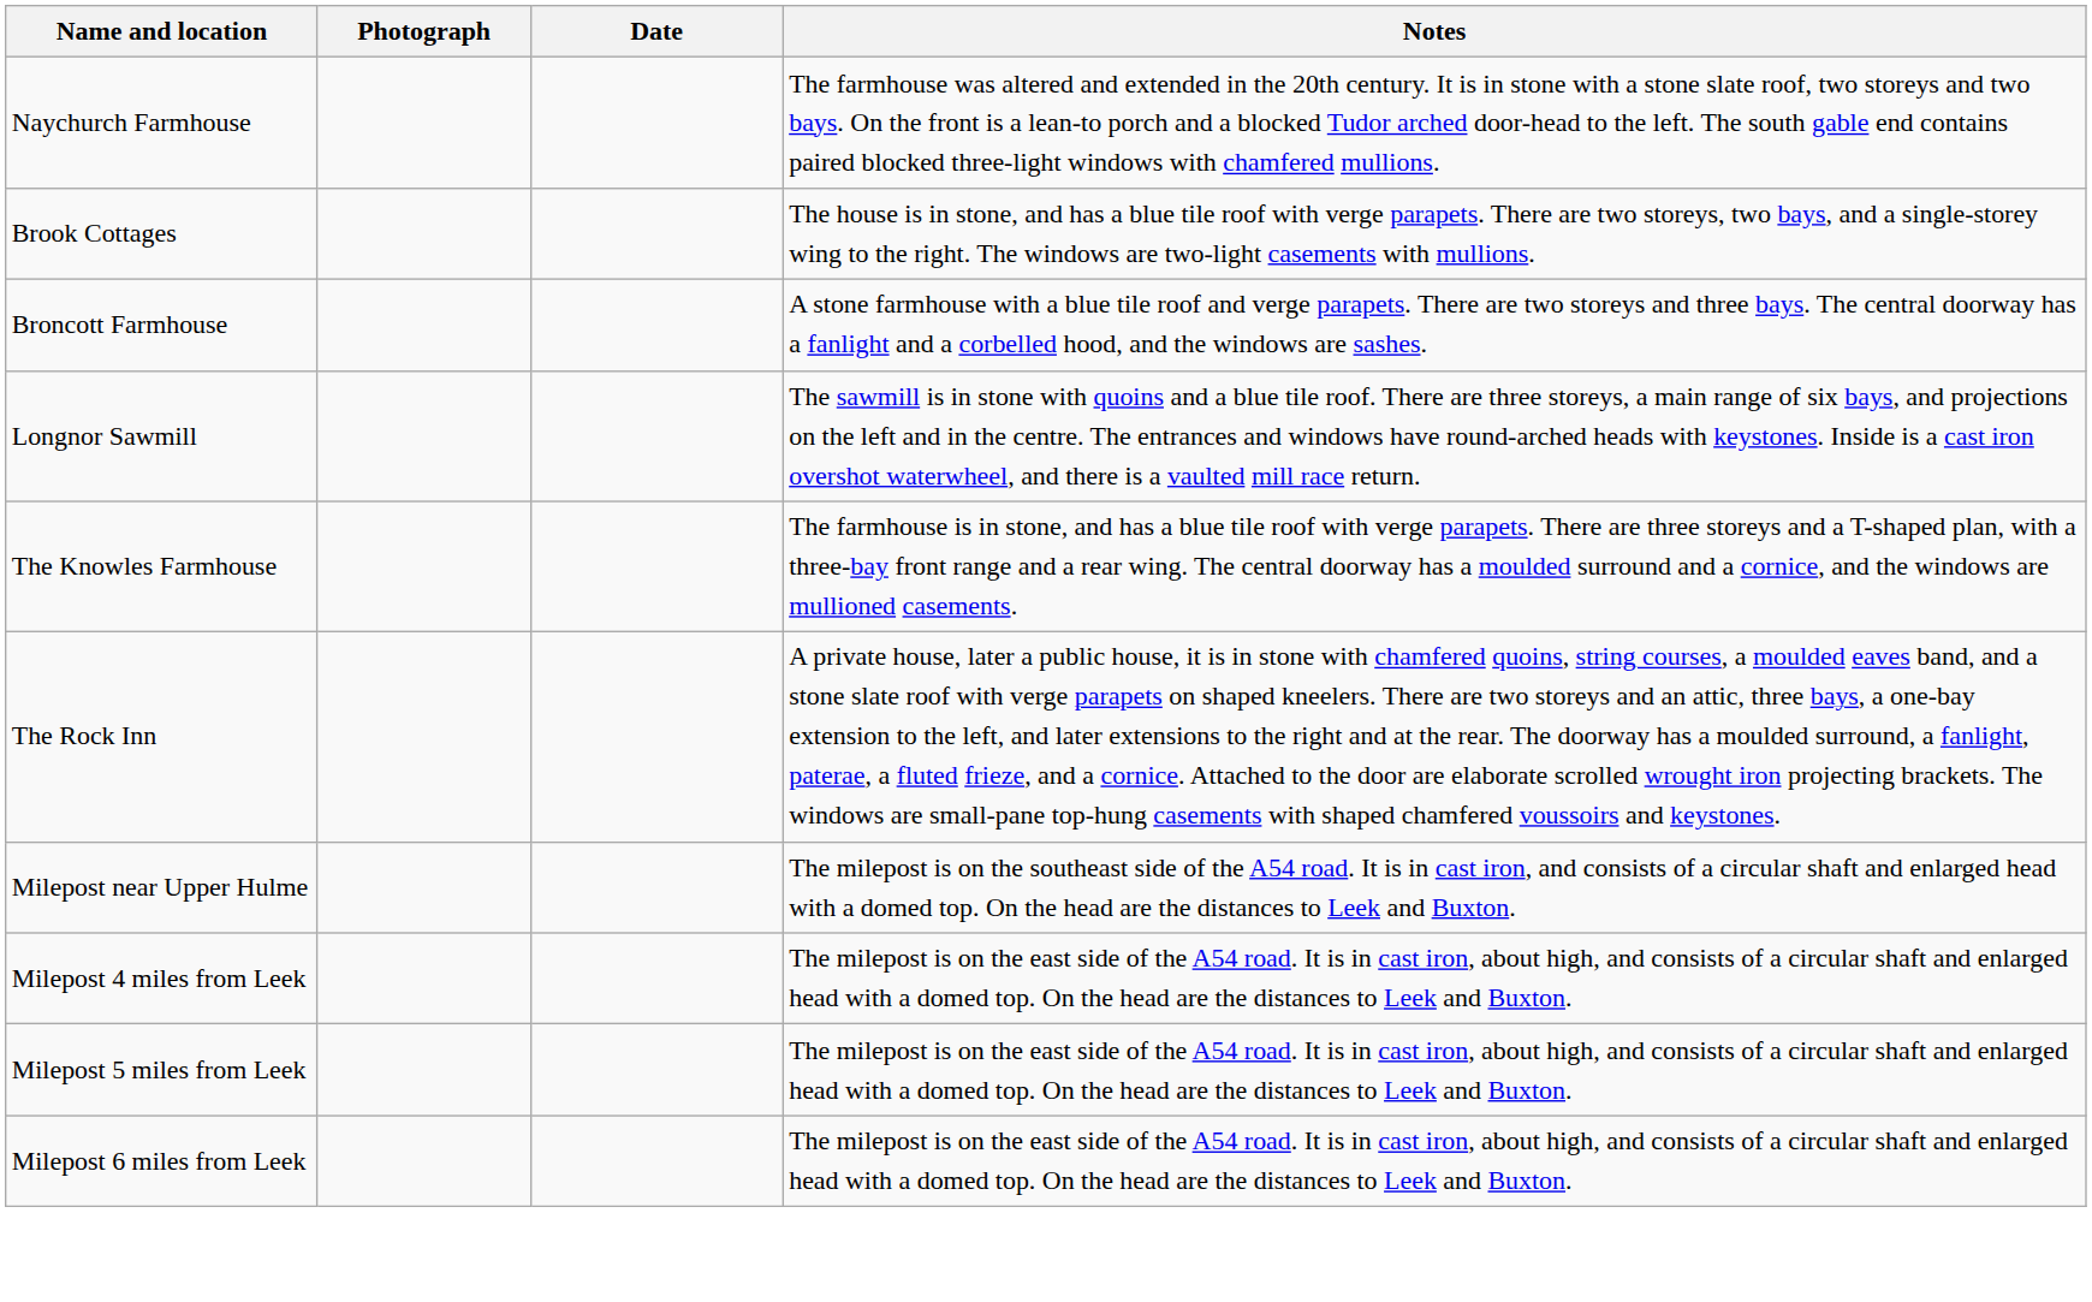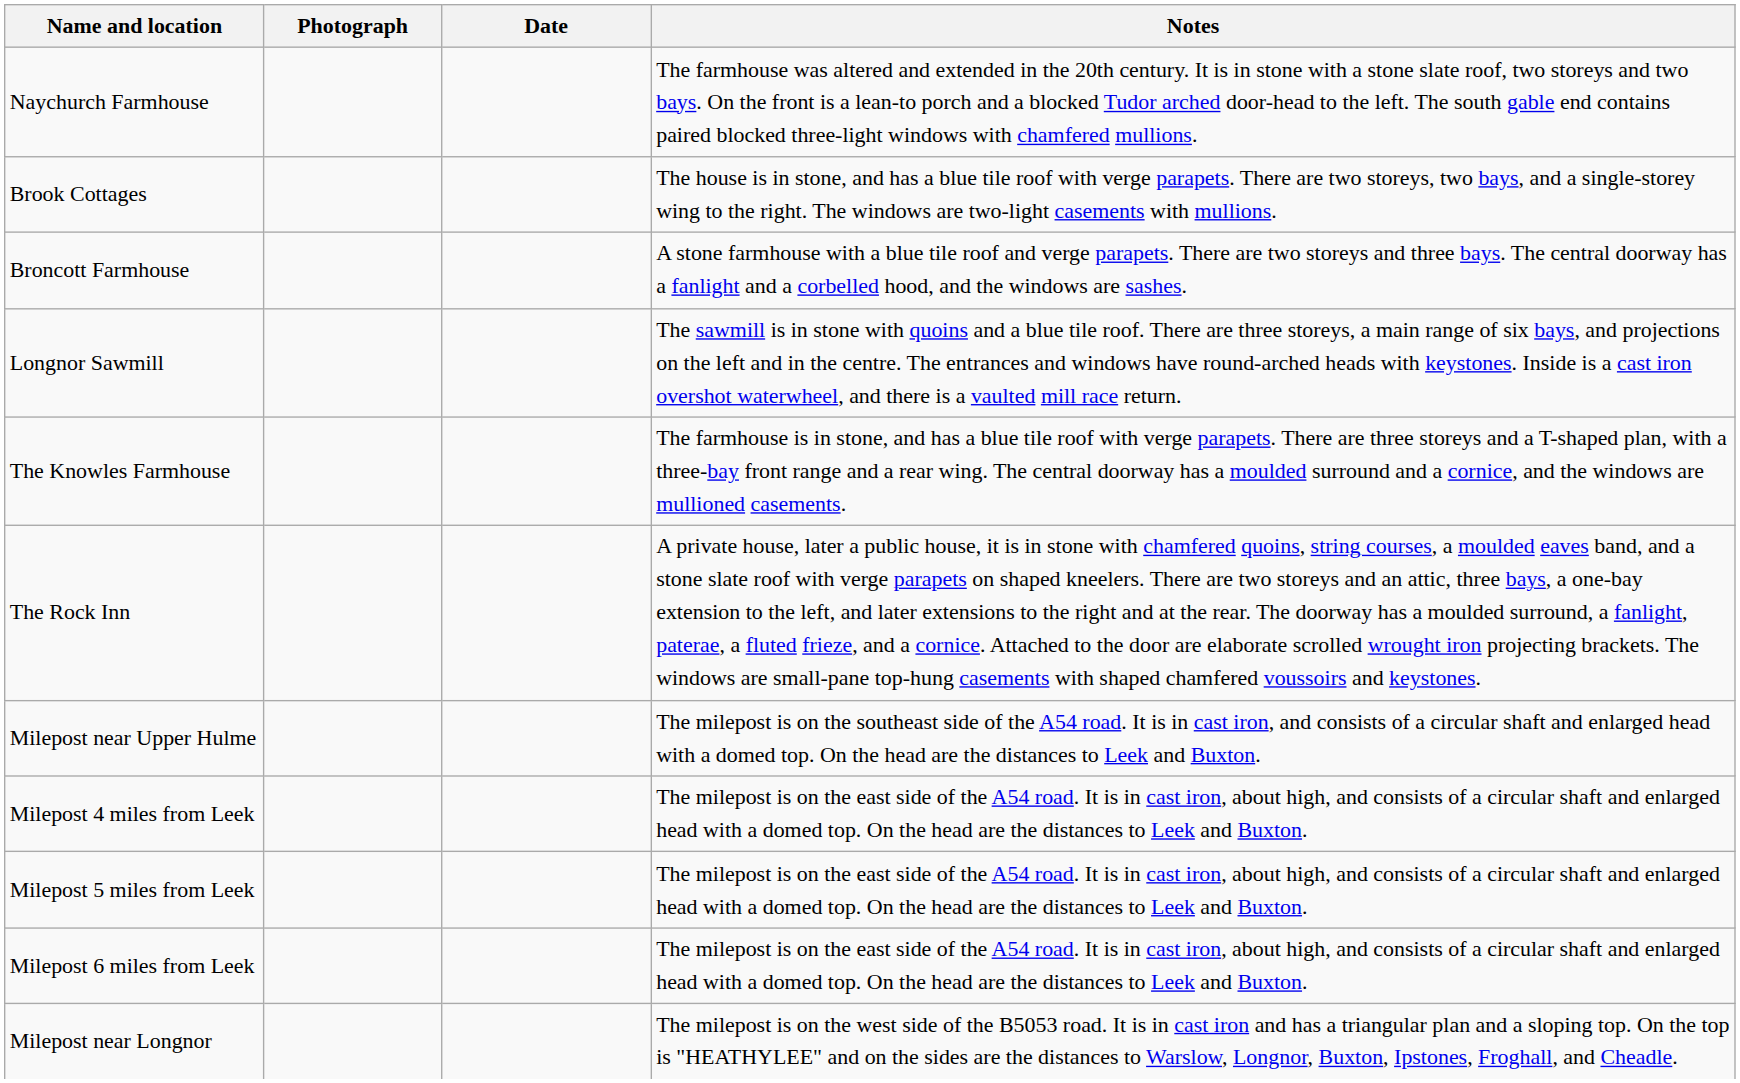+ row: Milepost near Longnor | The milepost is on the west side of the B5053 road. It is in cast iron and has a triangular plan and a sloping top. On the top is "HEATHYLEE" and on the sides are the distances to Warslow, Longnor, Buxton, Ipstones, Froghall, and Cheadle.
